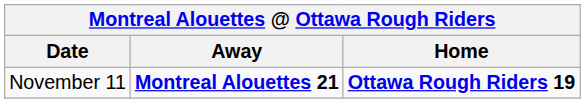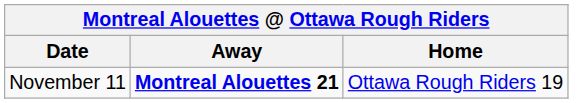November 11 | Home: bold -> normal
